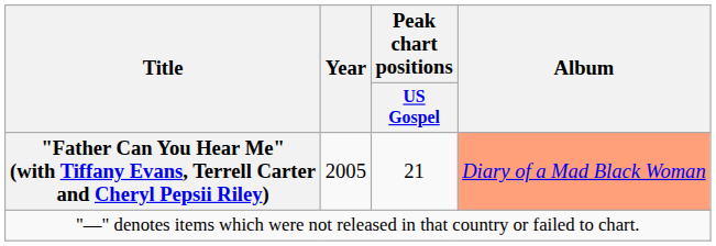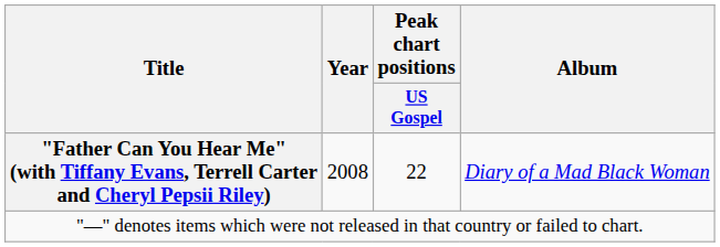row 3 | Year: 2005 -> 2008
row 3 | Peak chart positions / US Gospel: 21 -> 22
row 3 | Album: lightsalmon background -> no background
